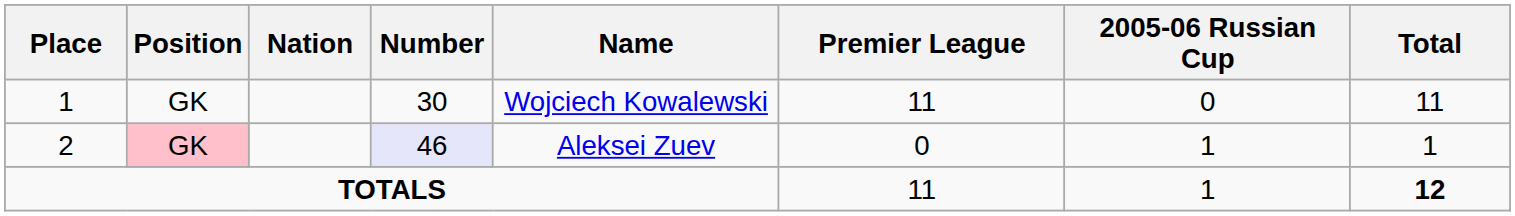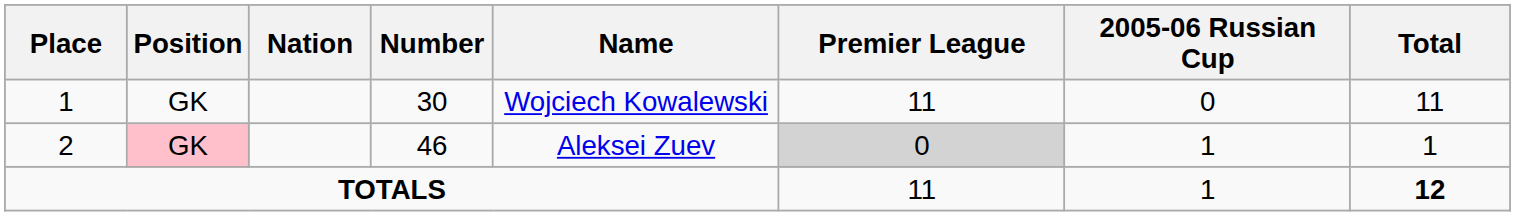2 | Number: lavender background -> no background
2 | Premier League: no background -> lightgrey background
